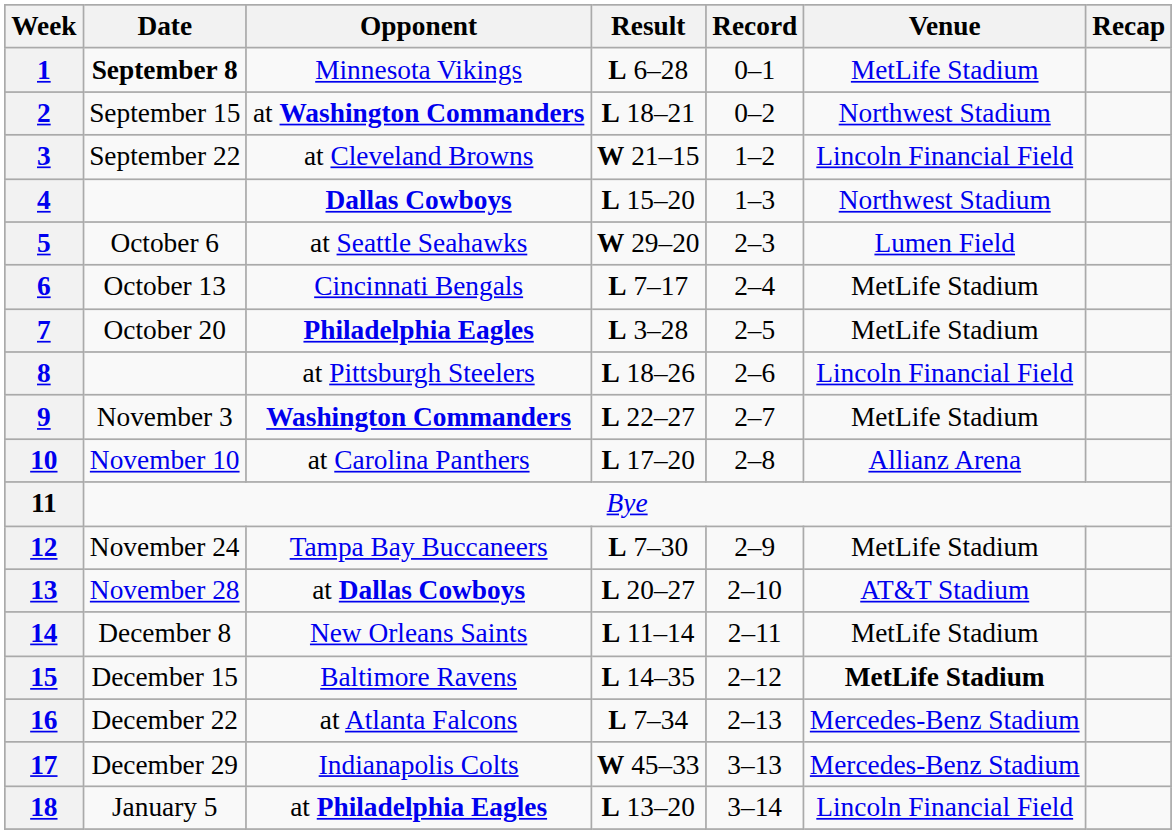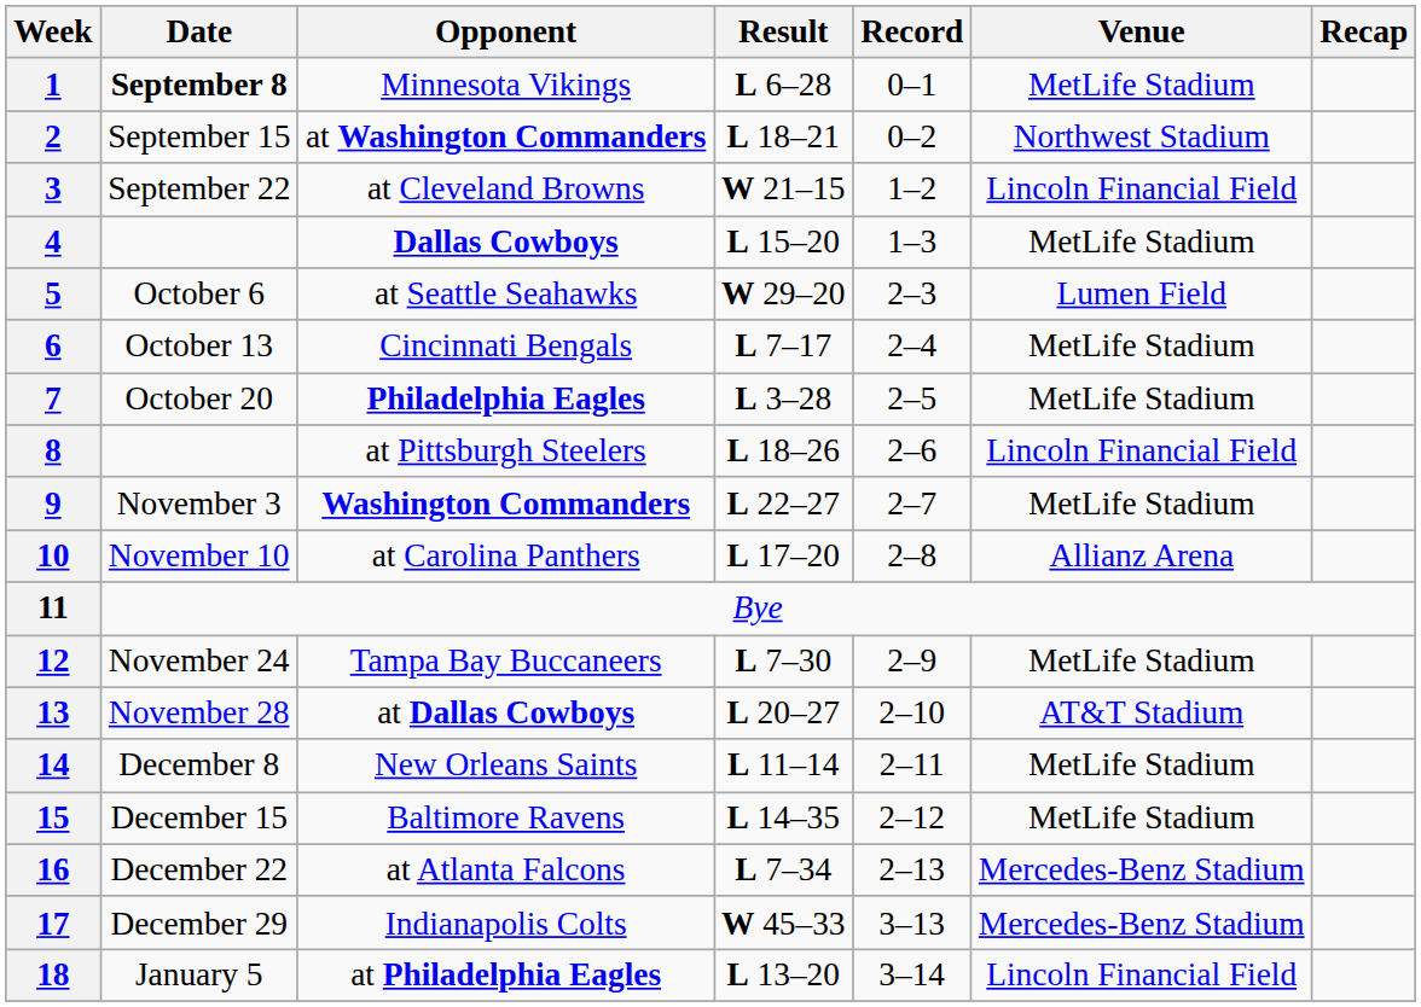4 | Venue: Northwest Stadium -> MetLife Stadium
15 | Venue: bold -> normal
